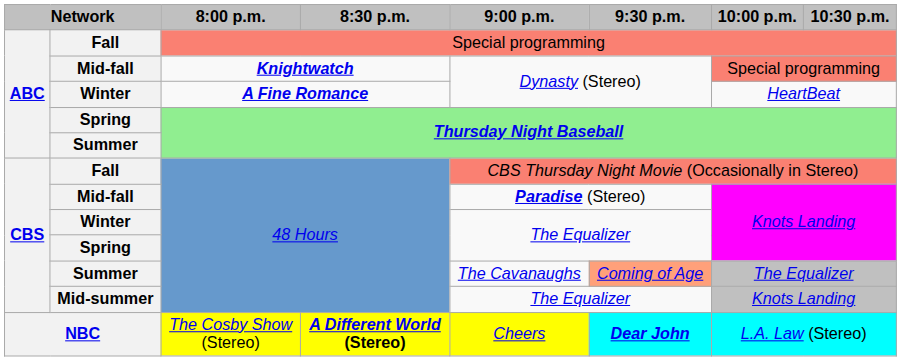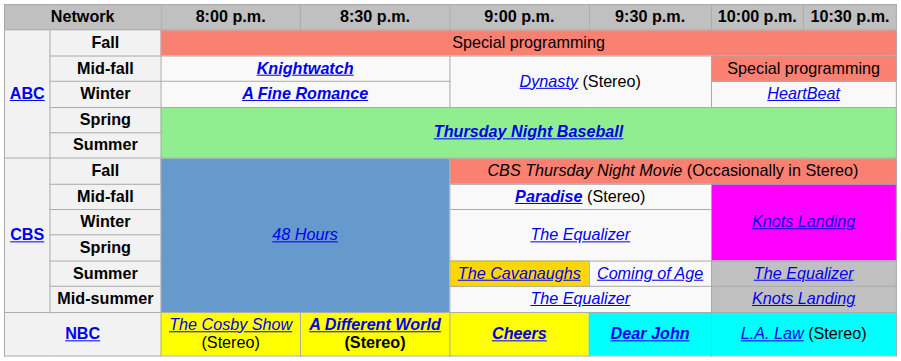Summer / 48 Hours | 9:00 p.m.: no background -> gold background
Summer / 48 Hours | 9:30 p.m.: lightsalmon background -> no background
NBC | 9:00 p.m.: normal -> bold
